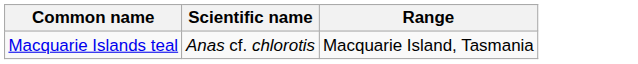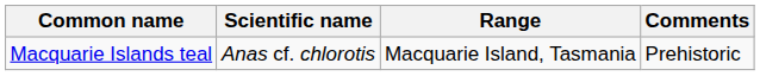+ column: Comments | Prehistoric
